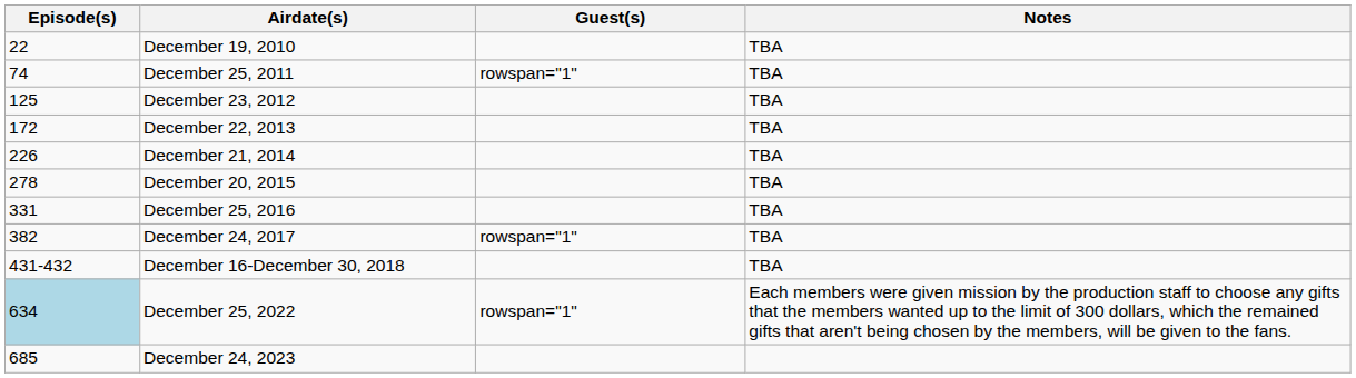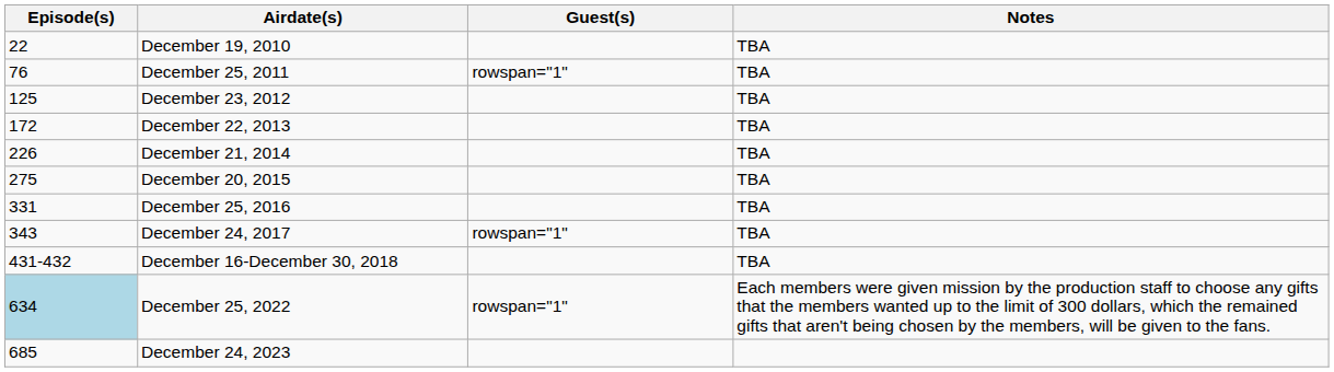December 25, 2011 | Episode(s): 74 -> 76
December 20, 2015 | Episode(s): 278 -> 275
December 24, 2017 | Episode(s): 382 -> 343
